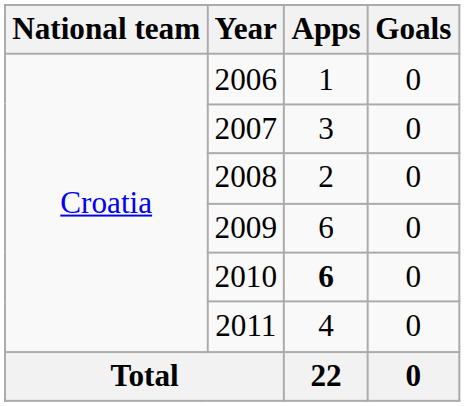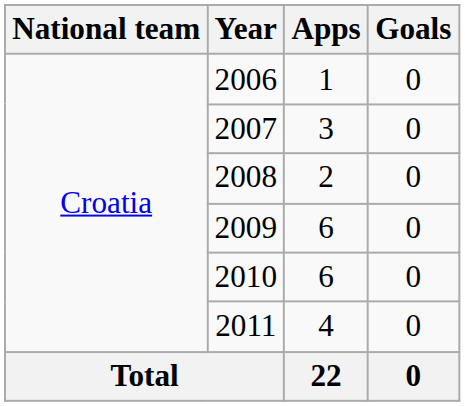2010 | Apps: bold -> normal
